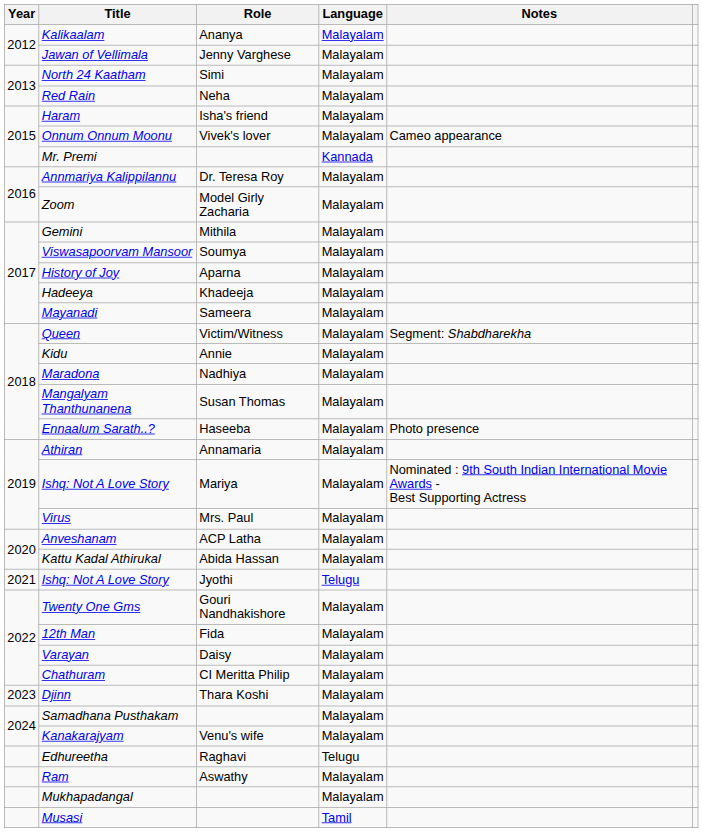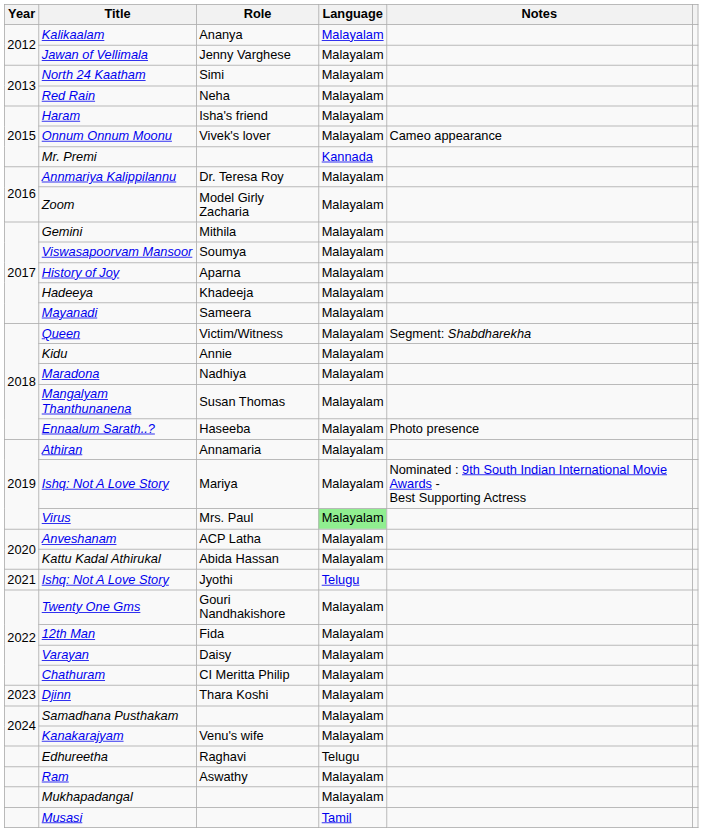Virus | Language: no background -> lightgreen background
